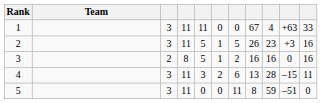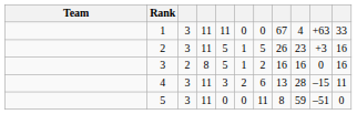columns swapped: Rank <-> Team
